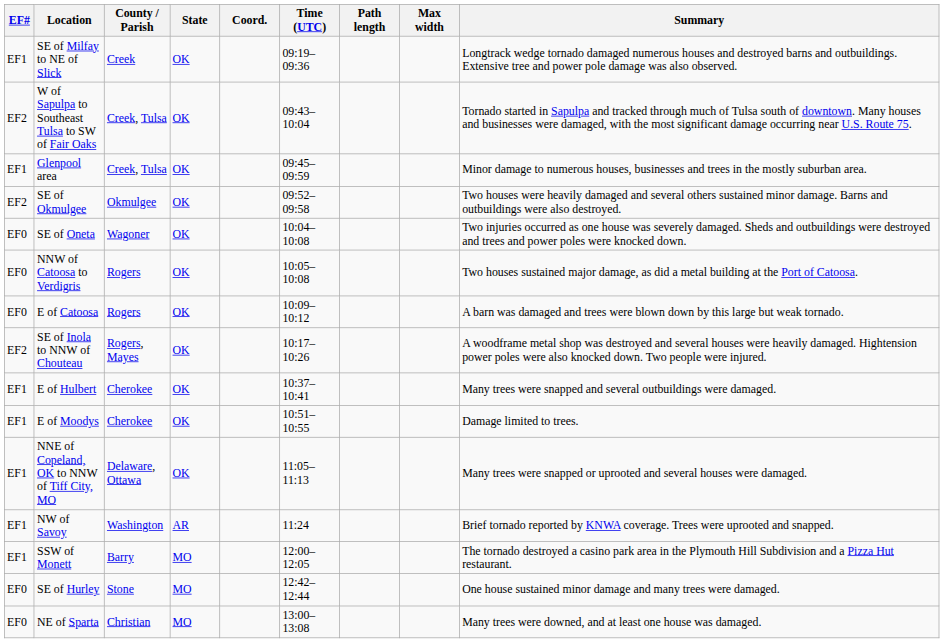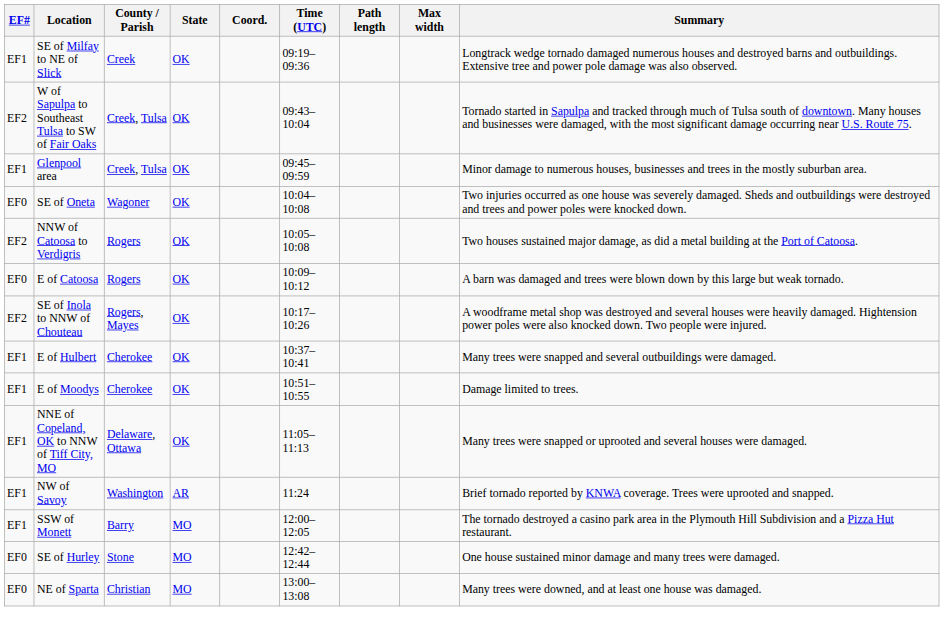- row: EF2 | SE of Okmulgee | Okmulgee | OK | 09:52–09:58 | Two houses were heavily damaged and several others sustained minor damage. Barns and outbuildings were also destroyed.
NNW of Catoosa to Verdigris | EF#: EF0 -> EF2
